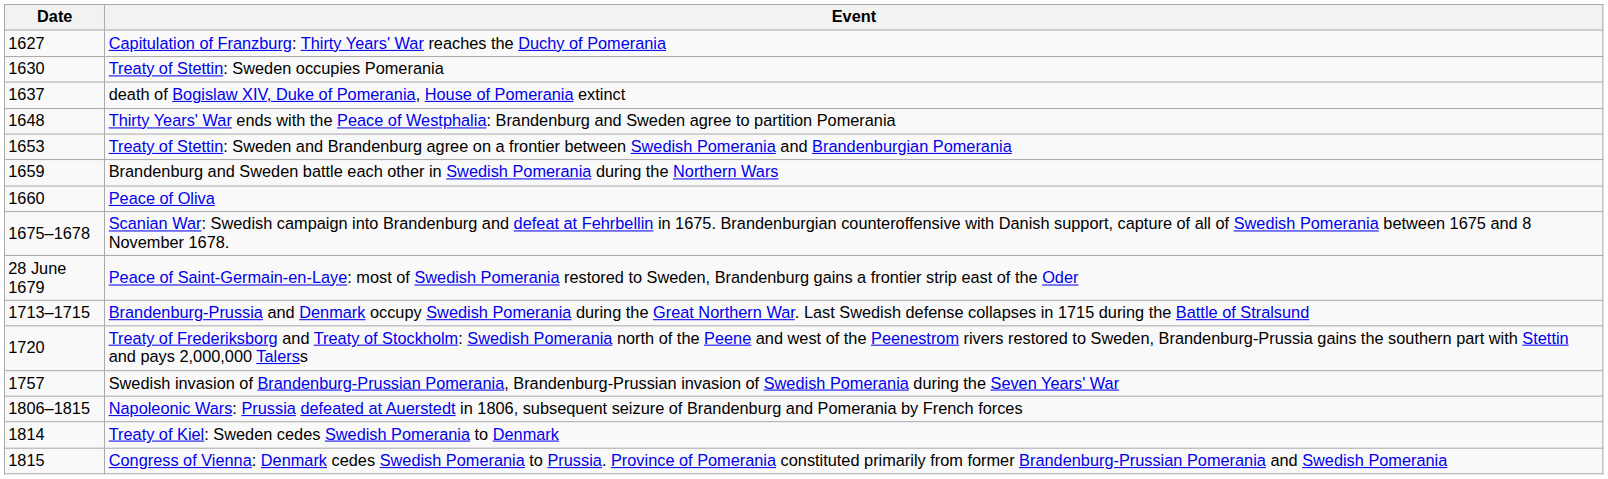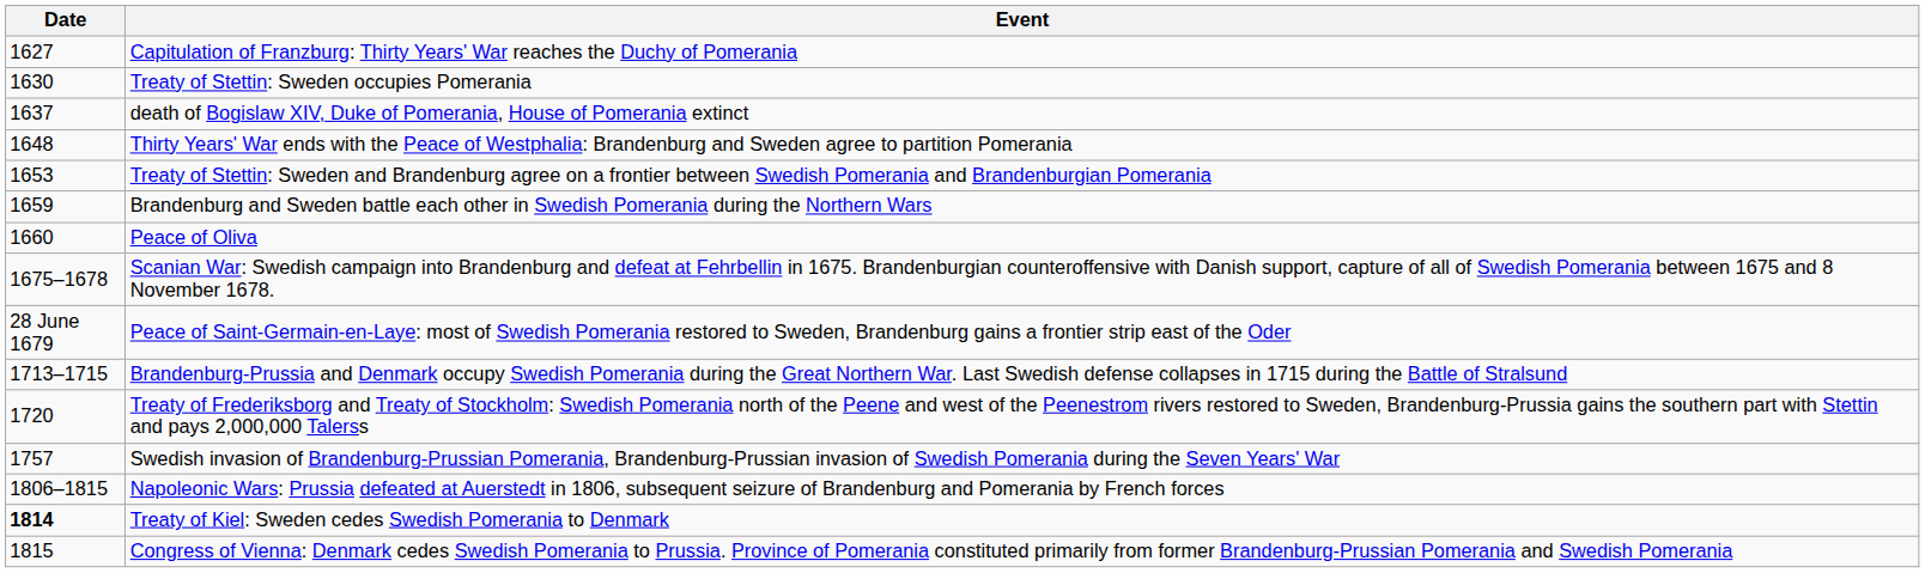Treaty of Kiel: Sweden cedes Swedish Pomerania to Denmark | Date: normal -> bold
